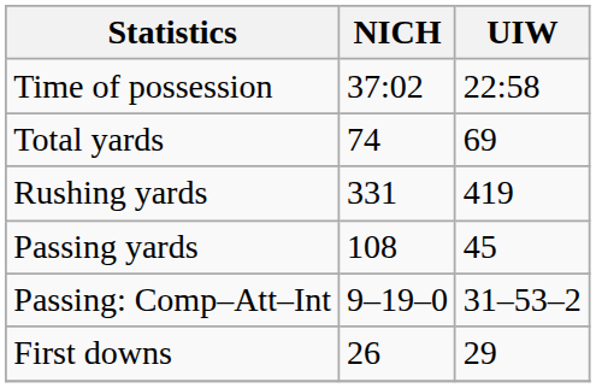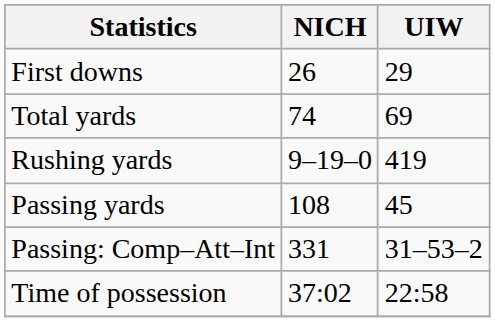rows swapped: First downs <-> Time of possession
Rushing yards | NICH: 331 -> 9–19–0
Passing: Comp–Att–Int | NICH: 9–19–0 -> 331
